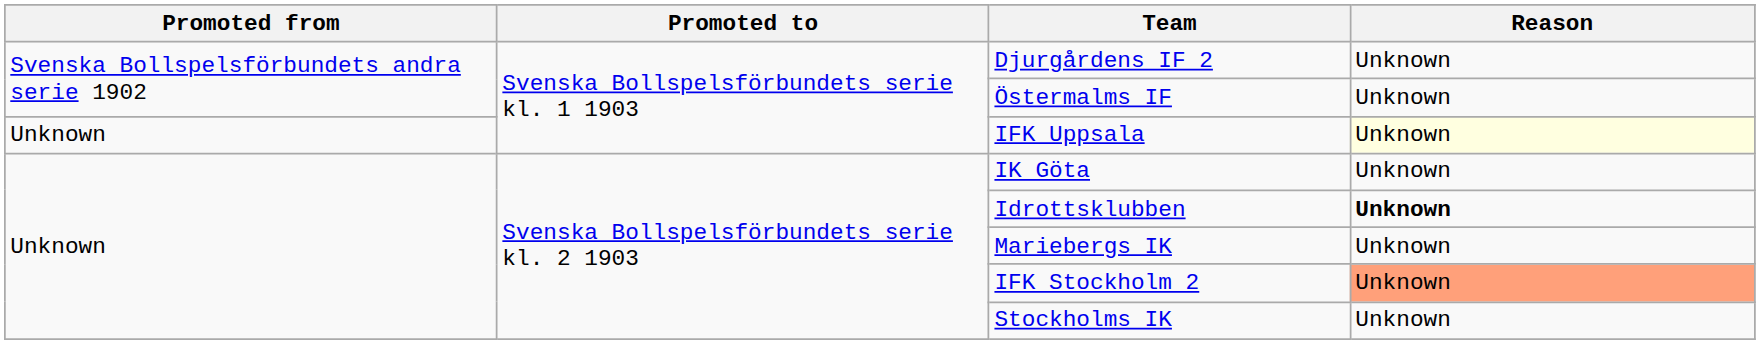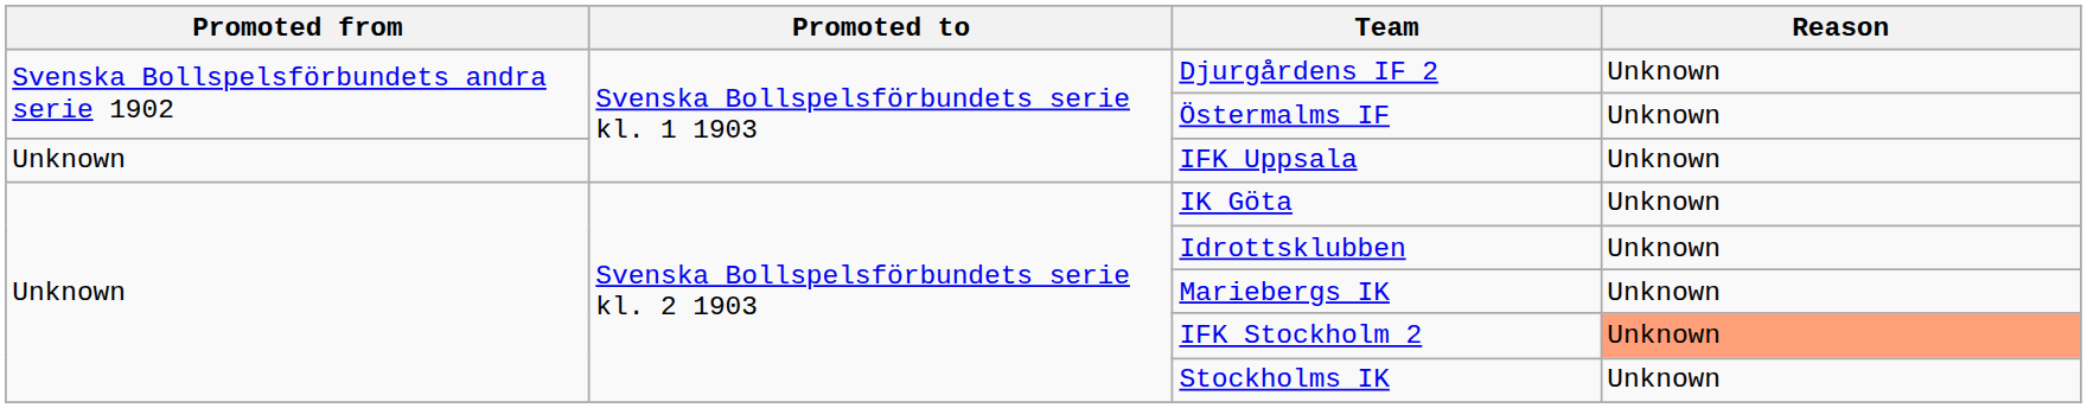IFK Uppsala | Reason: lightyellow background -> no background
Idrottsklubben | Reason: bold -> normal
